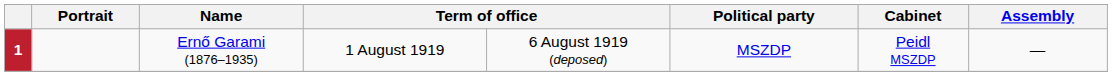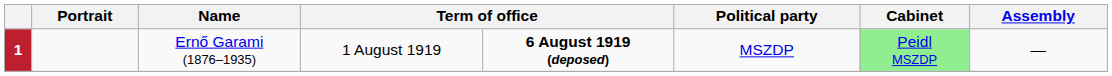1 | column 5: normal -> bold
1 | Cabinet: no background -> lightgreen background
